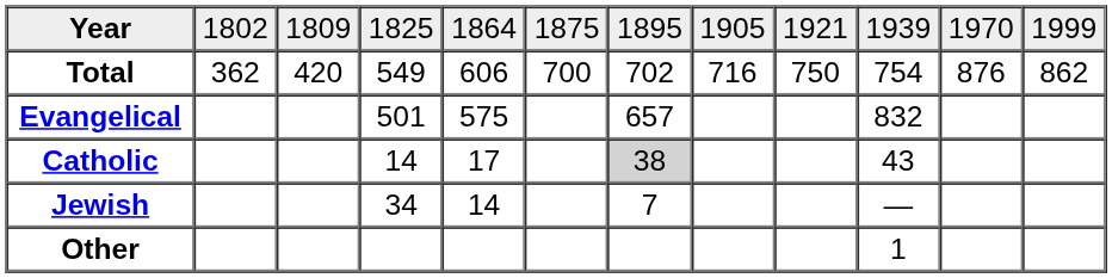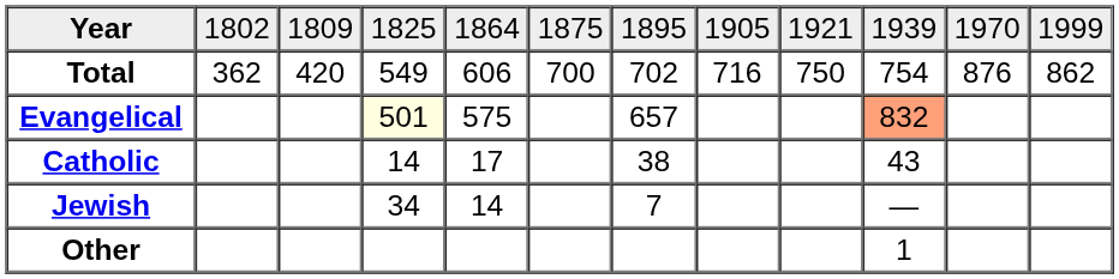Evangelical | column 4: no background -> lightyellow background
Evangelical | column 10: no background -> lightsalmon background
Catholic | column 7: lightgrey background -> no background
